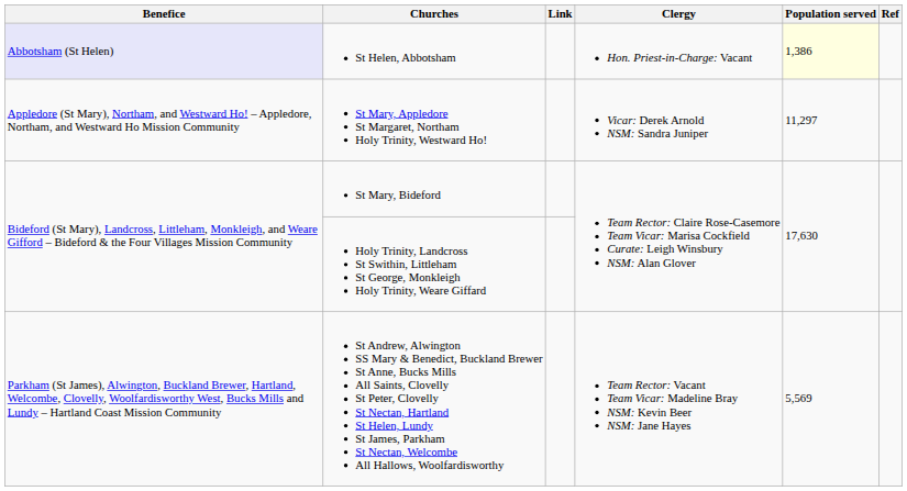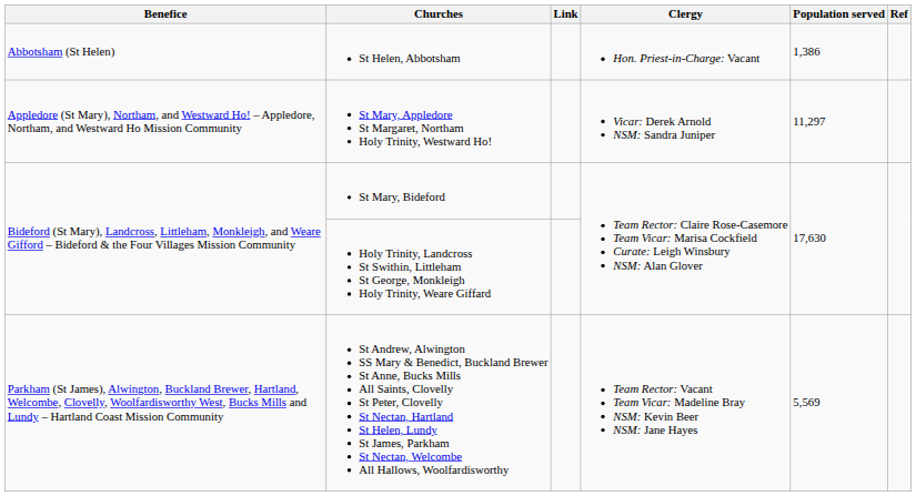St Helen, Abbotsham | Benefice: lavender background -> no background
St Helen, Abbotsham | Population served: lightyellow background -> no background
